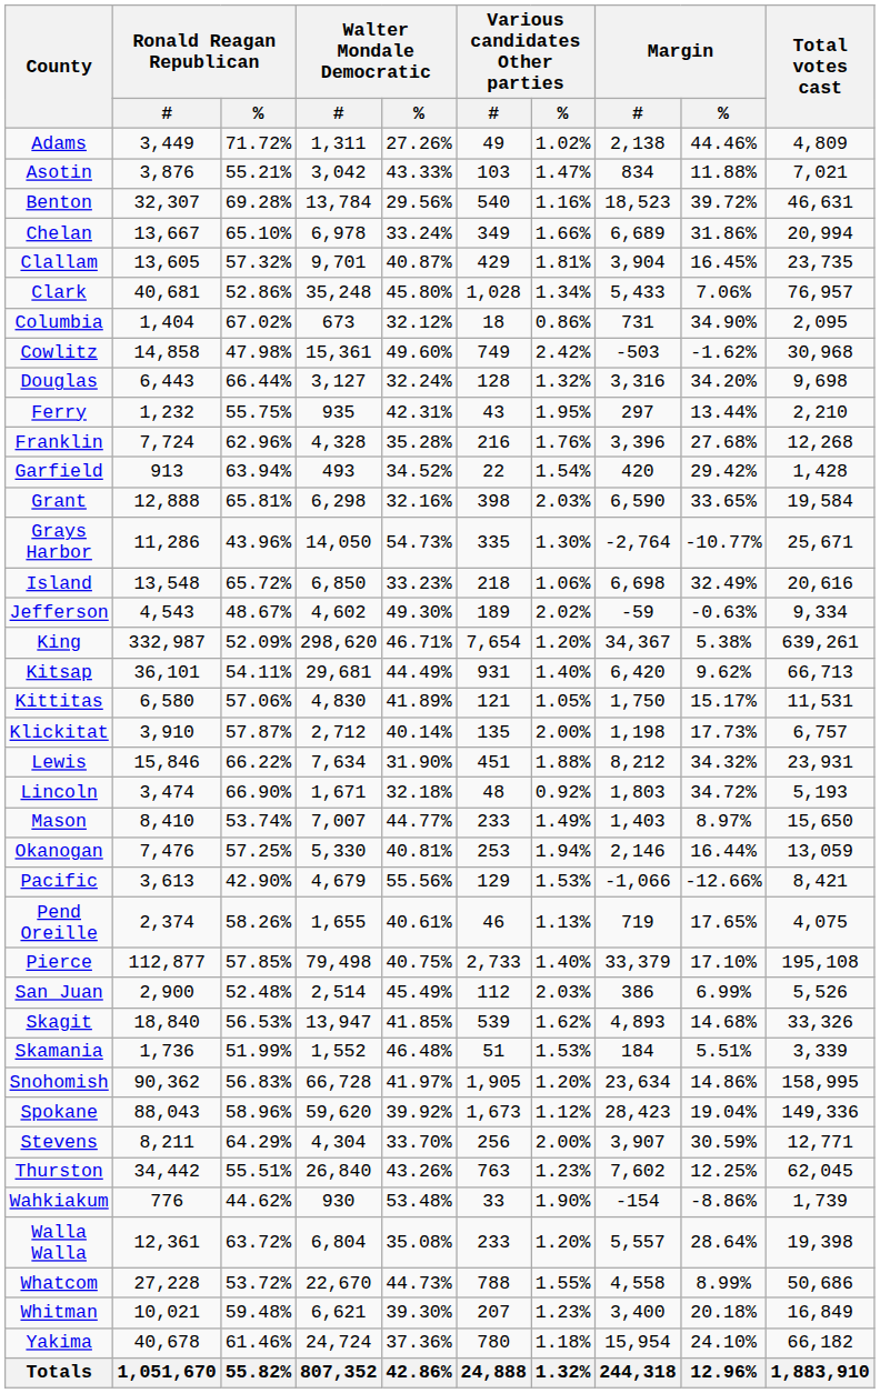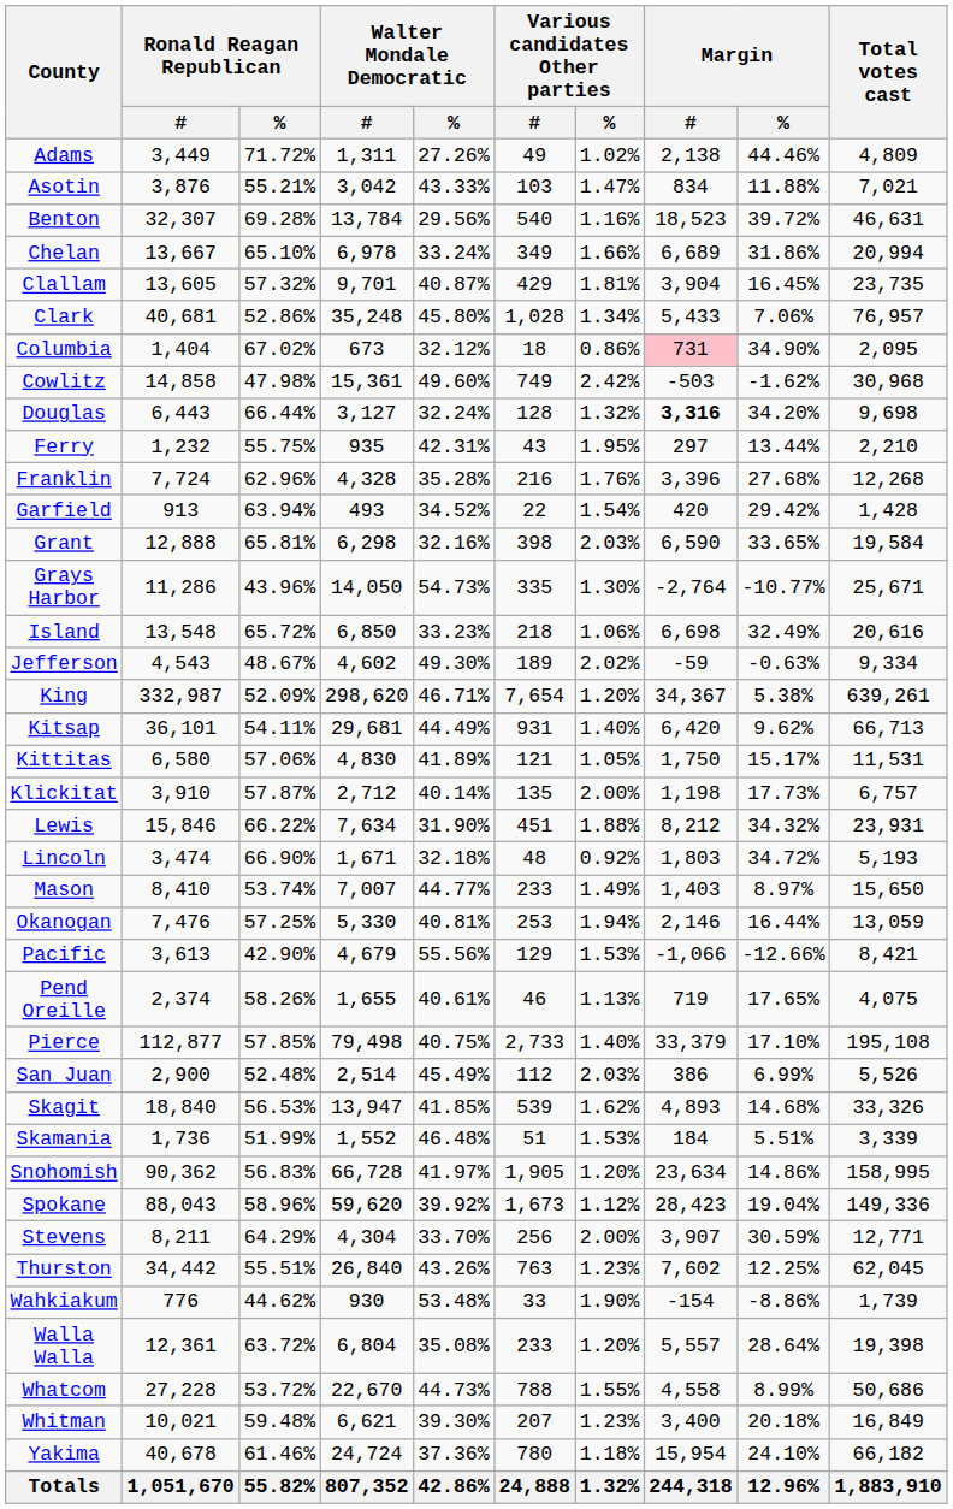Columbia | Margin / #: no background -> pink background
Douglas | Margin / #: normal -> bold
